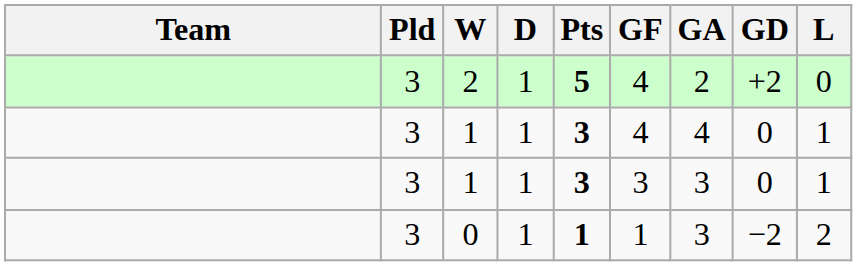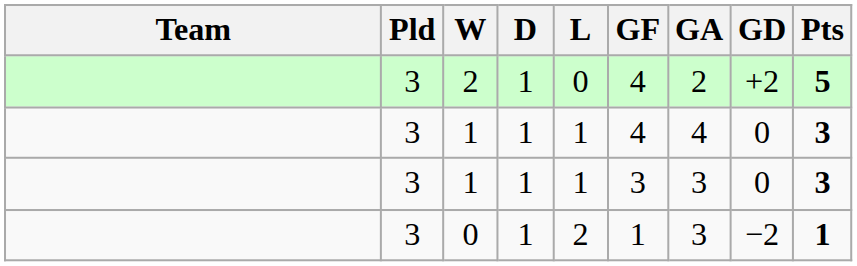columns swapped: L <-> Pts
